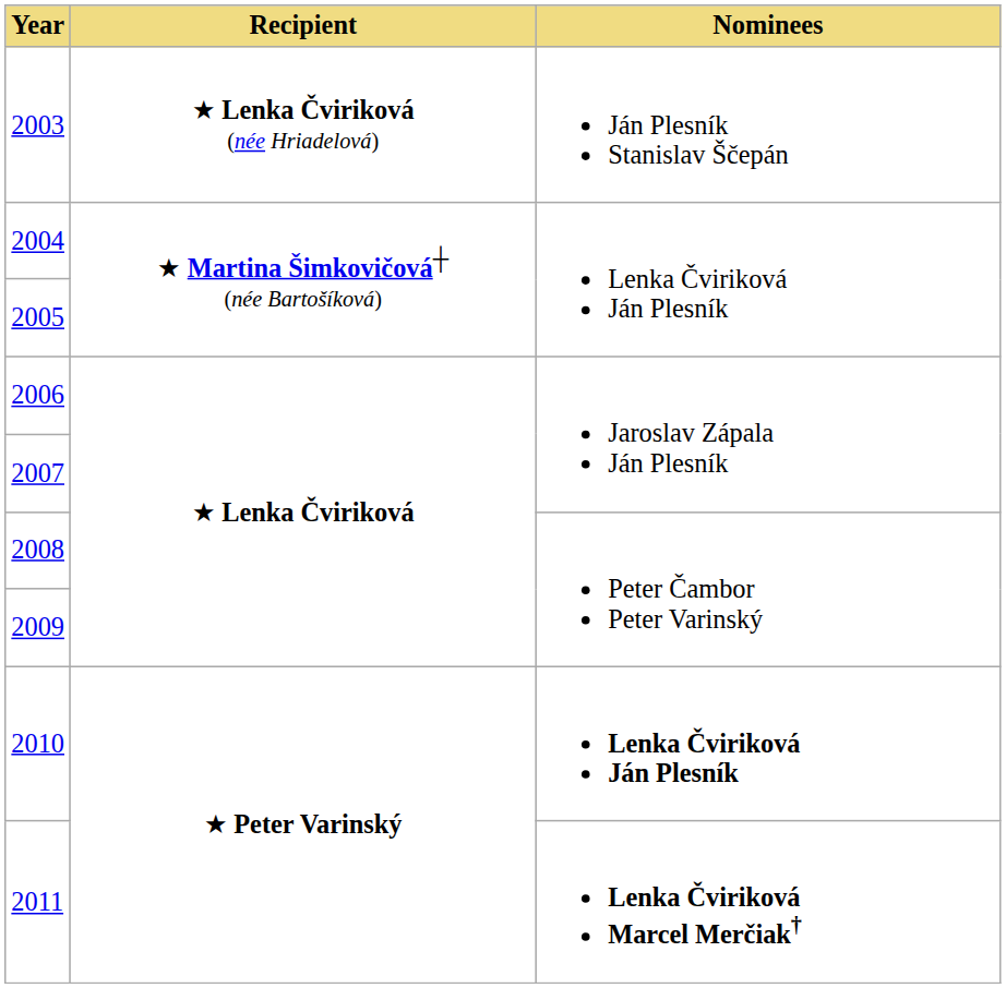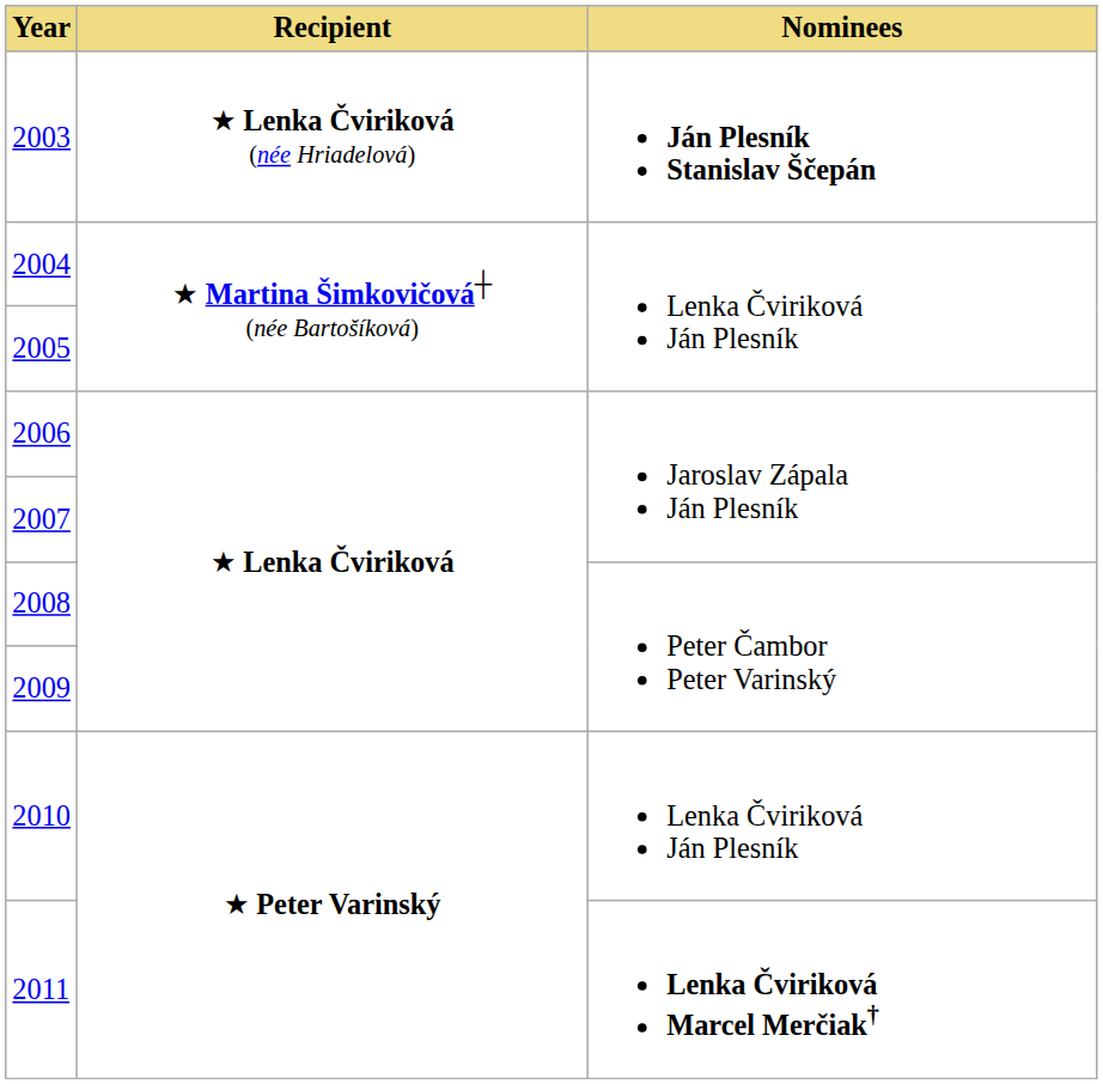2003 | Nominees: normal -> bold
2010 | Nominees: bold -> normal
